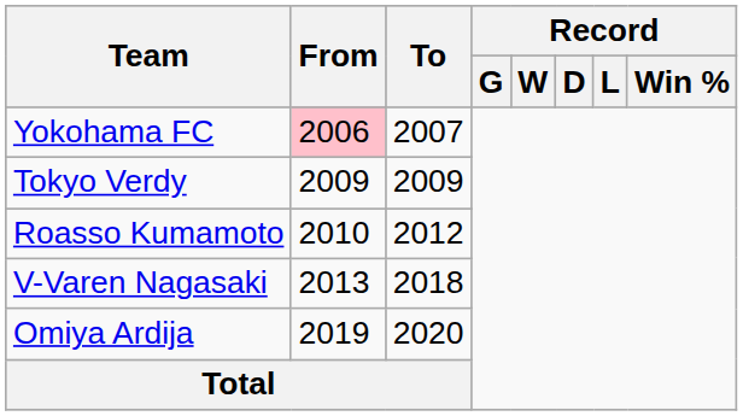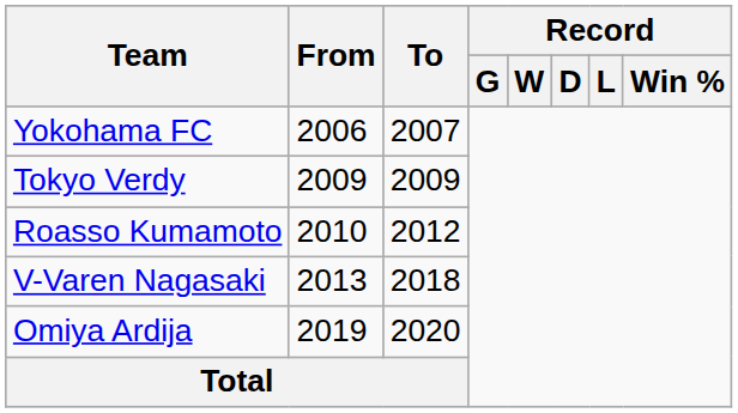Yokohama FC | From: pink background -> no background
